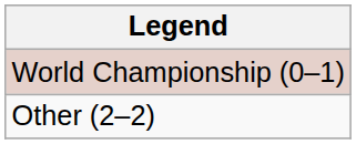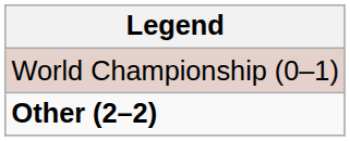row 3 | column 1: normal -> bold
